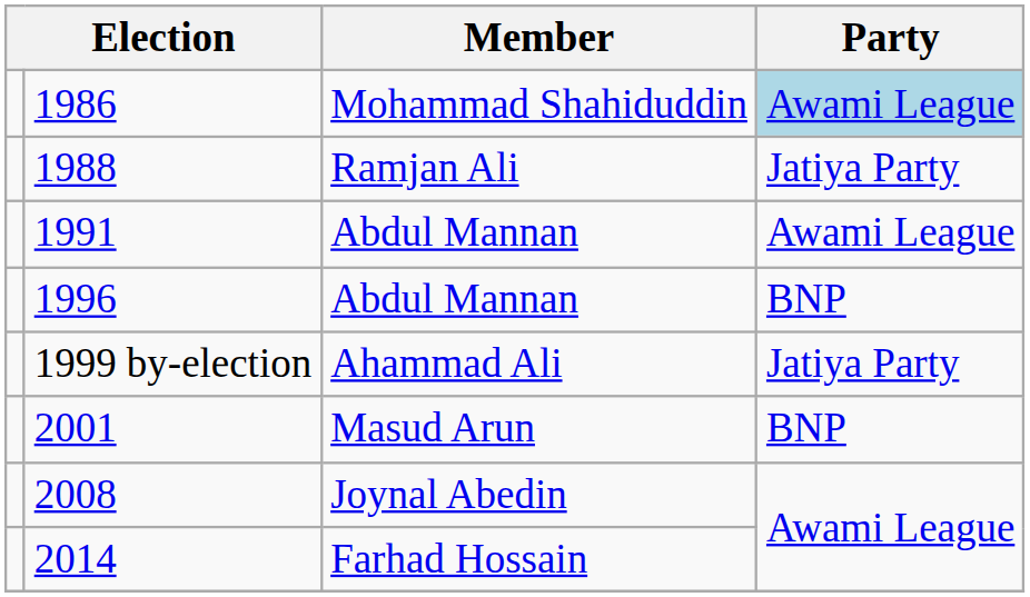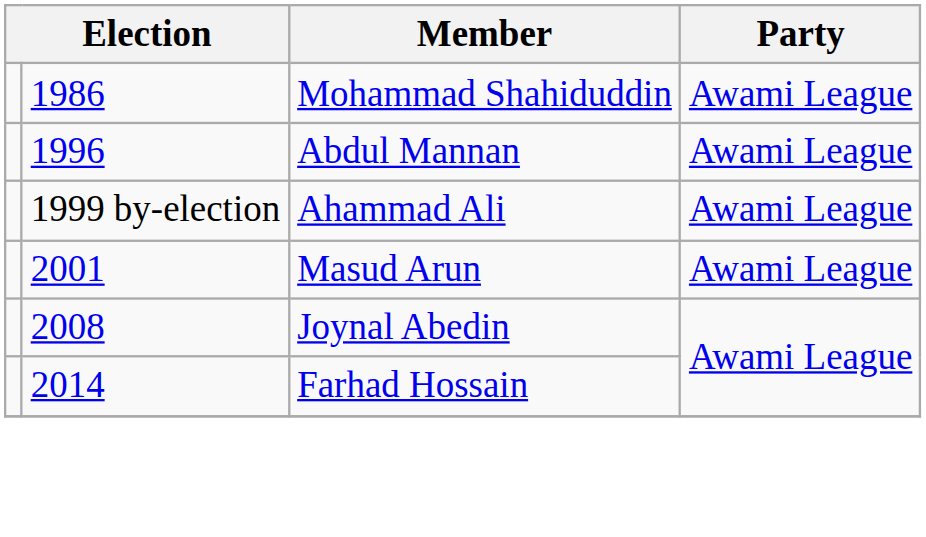1986 | Party: lightblue background -> no background
- row: 1988 | Ramjan Ali | Jatiya Party
- row: 1991 | Abdul Mannan | Awami League
1996 | Party: BNP -> Awami League
1999 by-election | Party: Jatiya Party -> Awami League
2001 | Party: BNP -> Awami League
